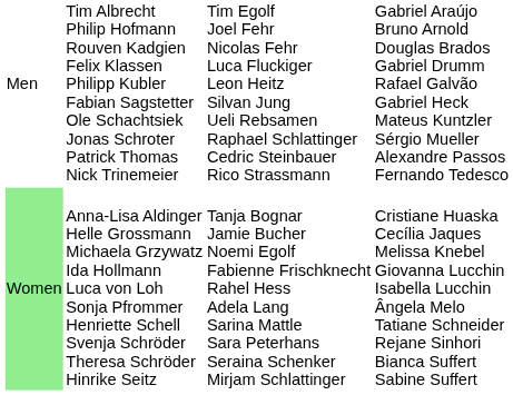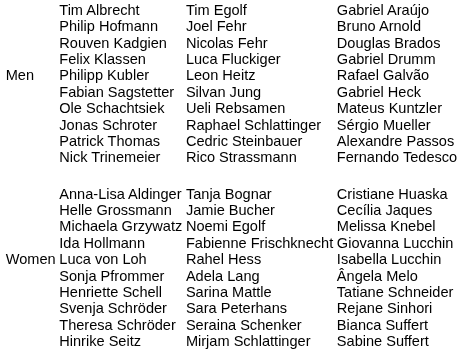Women | column 1: lightgreen background -> no background
